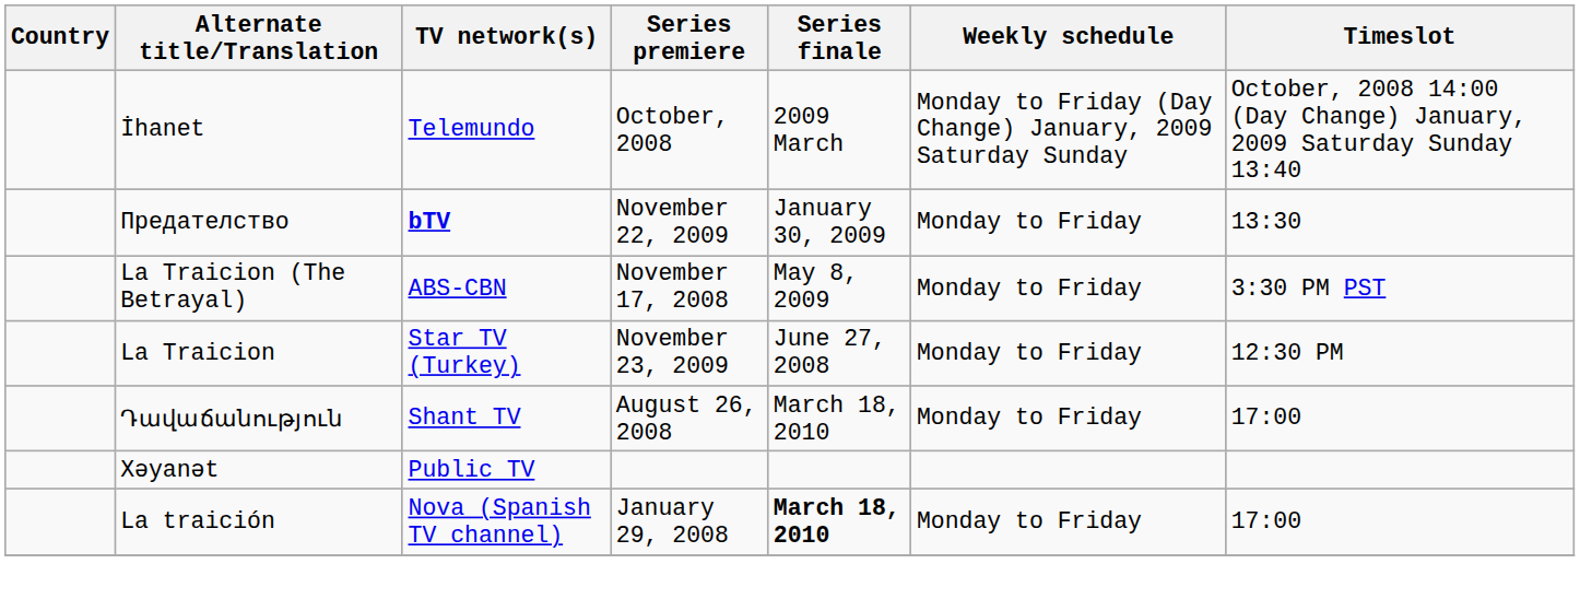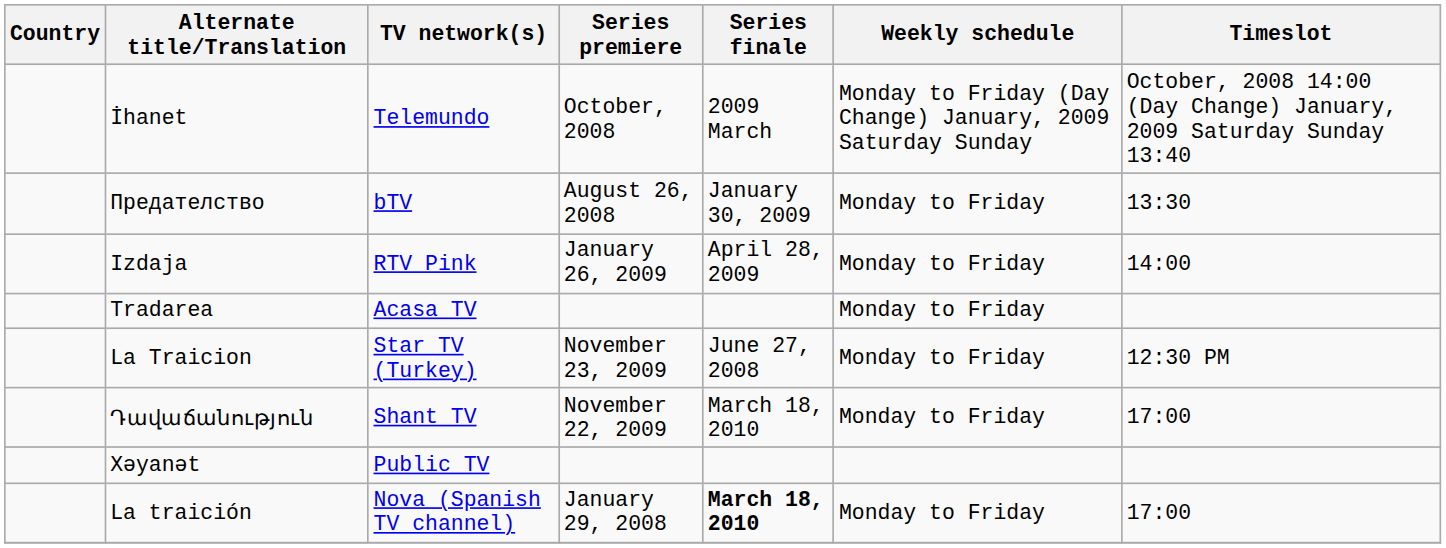Предателство | TV network(s): bold -> normal
Предателство | Series premiere: November 22, 2009 -> August 26, 2008
+ row: Izdaja | RTV Pink | January 26, 2009 | April 28, 2009 | Monday to Friday | 14:00
+ row: Tradarea | Acasa TV | Monday to Friday
- row: La Traicion (The Betrayal) | ABS-CBN | November 17, 2008 | May 8, 2009 | Monday to Friday | 3:30 PM PST
Դավաճանություն | Series premiere: August 26, 2008 -> November 22, 2009
